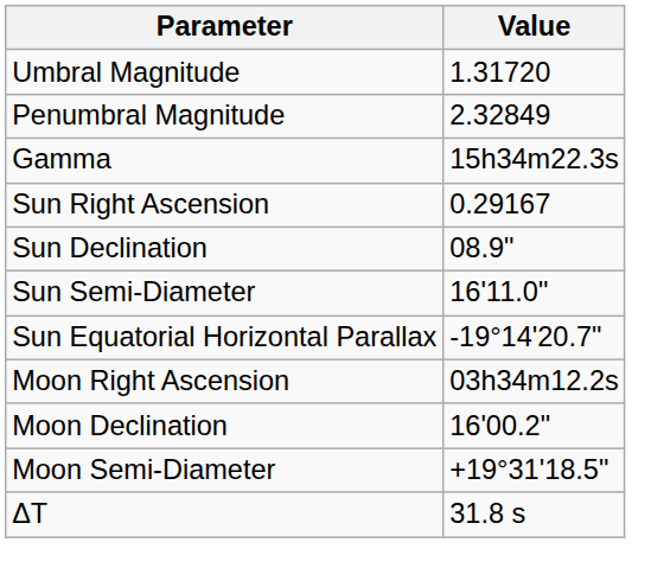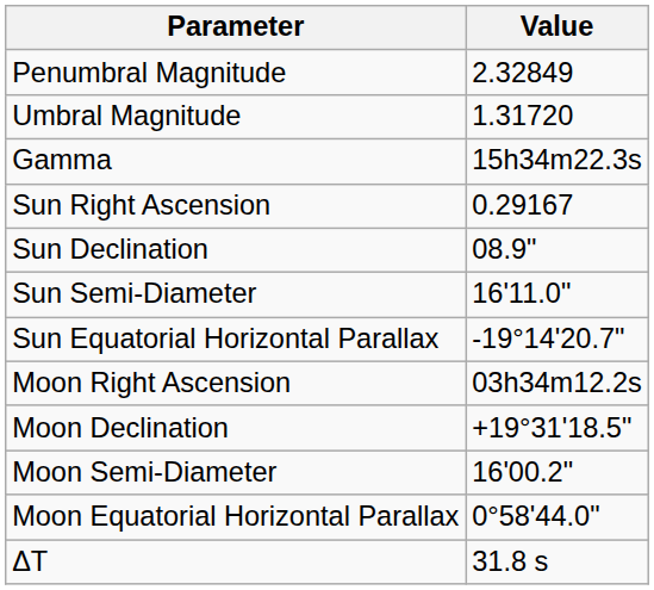rows swapped: Penumbral Magnitude <-> Umbral Magnitude
Moon Declination | Value: 16'00.2" -> +19°31'18.5"
Moon Semi-Diameter | Value: +19°31'18.5" -> 16'00.2"
+ row: Moon Equatorial Horizontal Parallax | 0°58'44.0"
